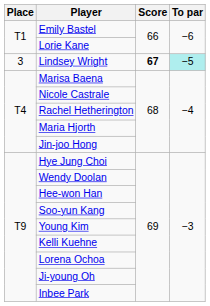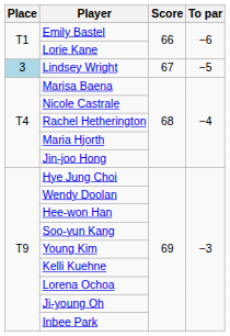Lindsey Wright | Place: no background -> lightblue background
Lindsey Wright | Score: bold -> normal
Lindsey Wright | To par: paleturquoise background -> no background
